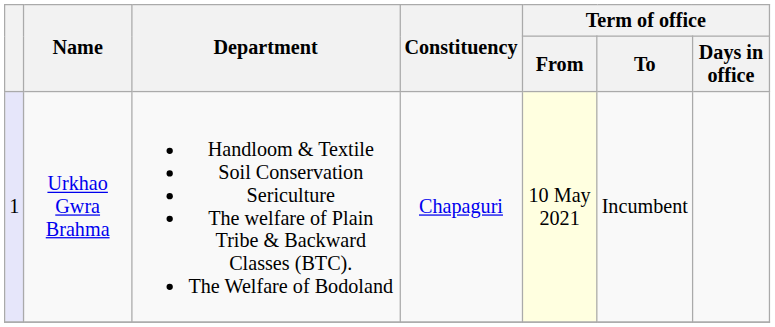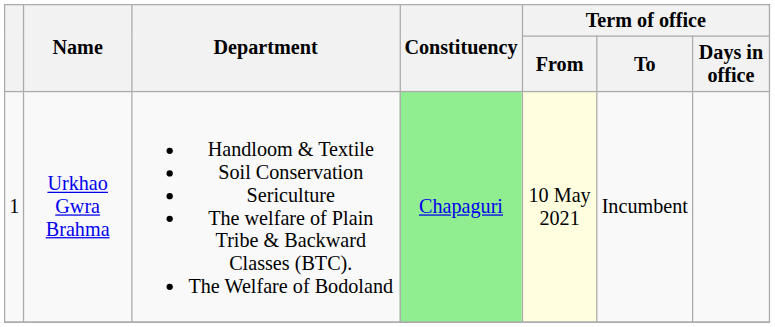Urkhao Gwra Brahma | column 1: lavender background -> no background
Urkhao Gwra Brahma | Constituency: no background -> lightgreen background
